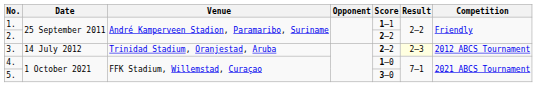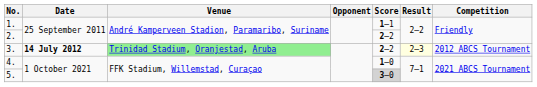3. | Date: normal -> bold
3. | Venue: no background -> lightgreen background
5. | Score: no background -> lightgrey background
